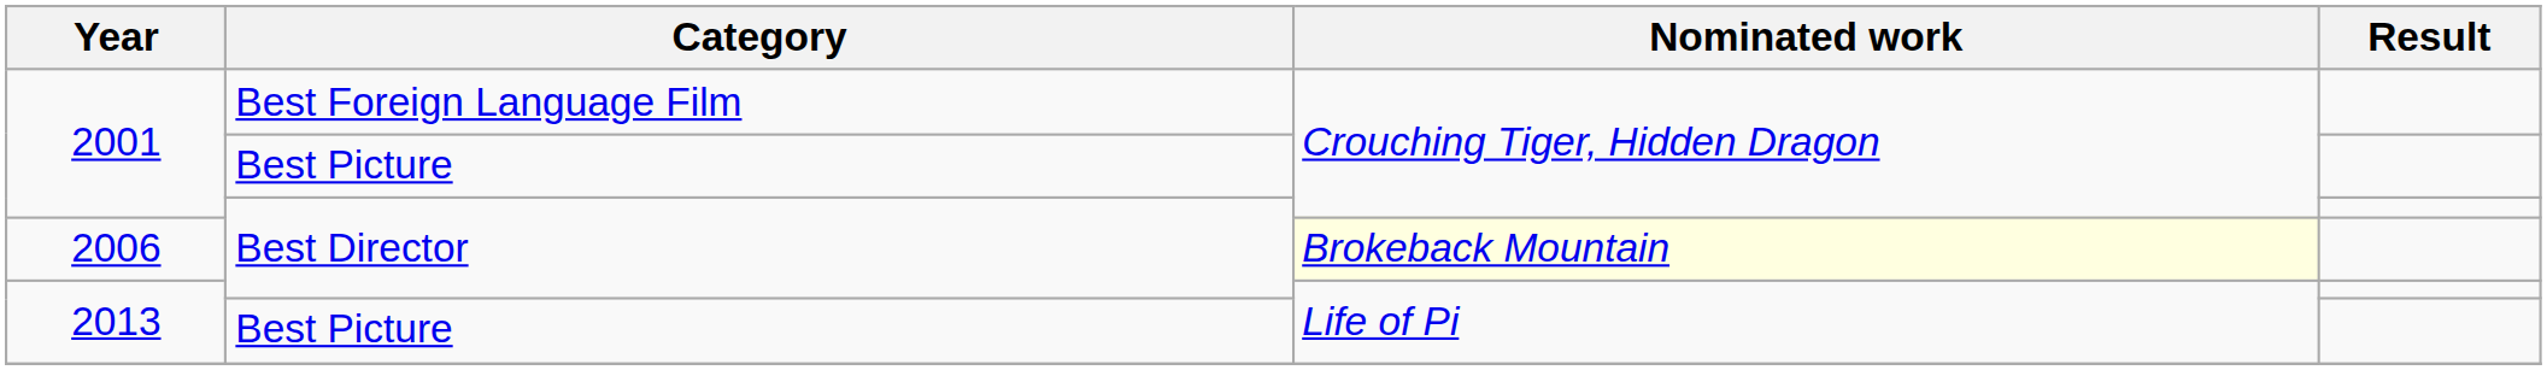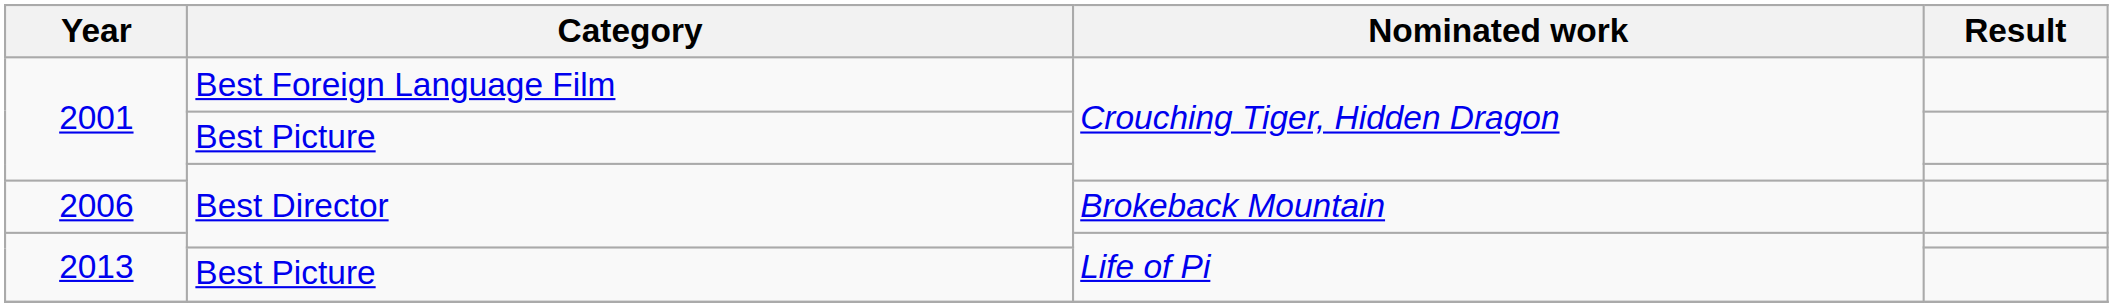2006 | Nominated work: lightyellow background -> no background
